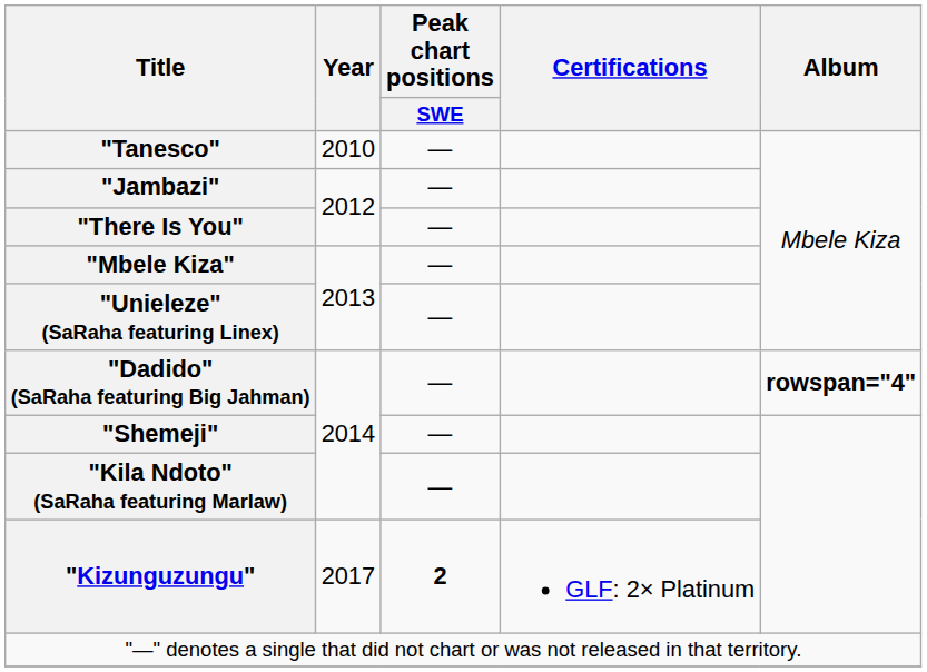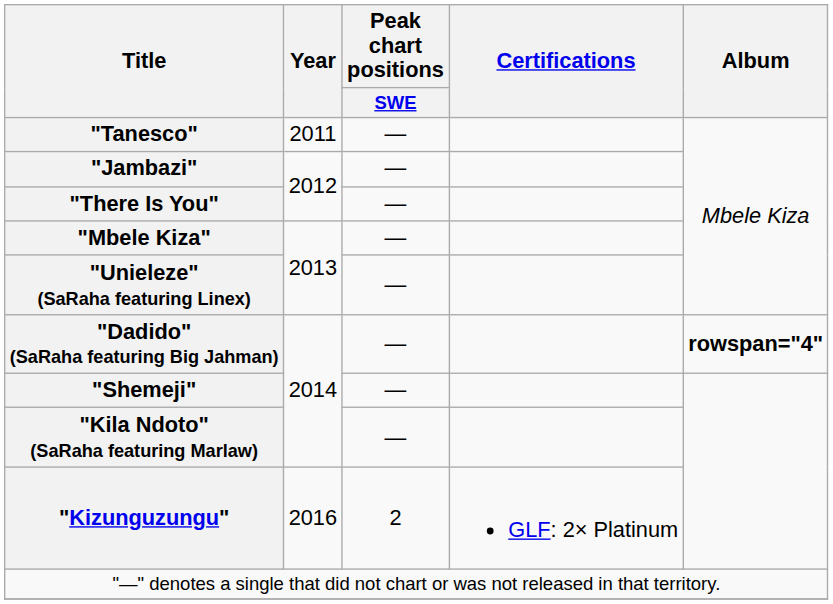"Tanesco" | Year: 2010 -> 2011
"Kizunguzungu" | Year: 2017 -> 2016
"Kizunguzungu" | Peak chart positions / SWE: bold -> normal
